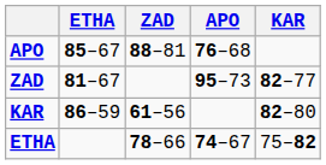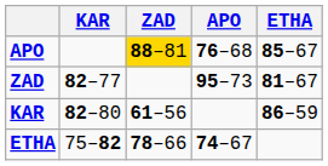columns swapped: KAR <-> ETHA
row 2 | ZAD: no background -> gold background
